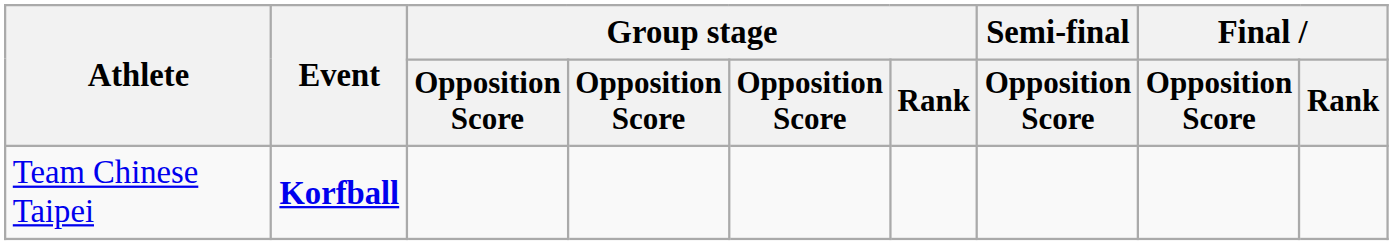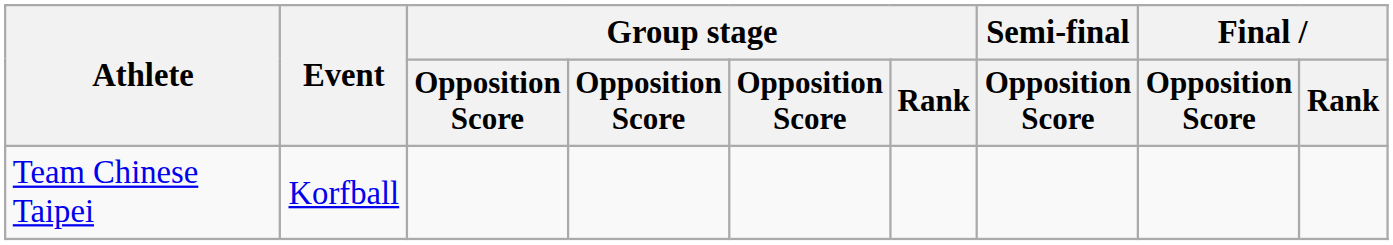Team Chinese Taipei | Event: bold -> normal
